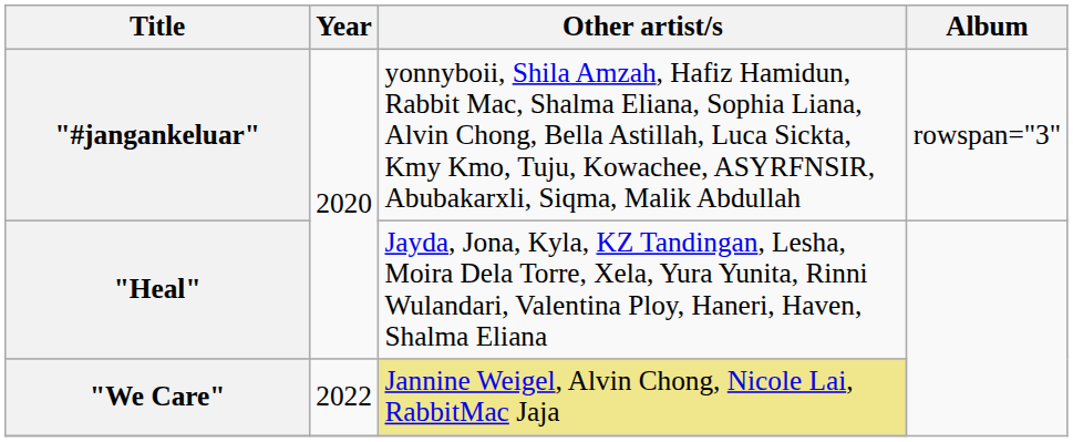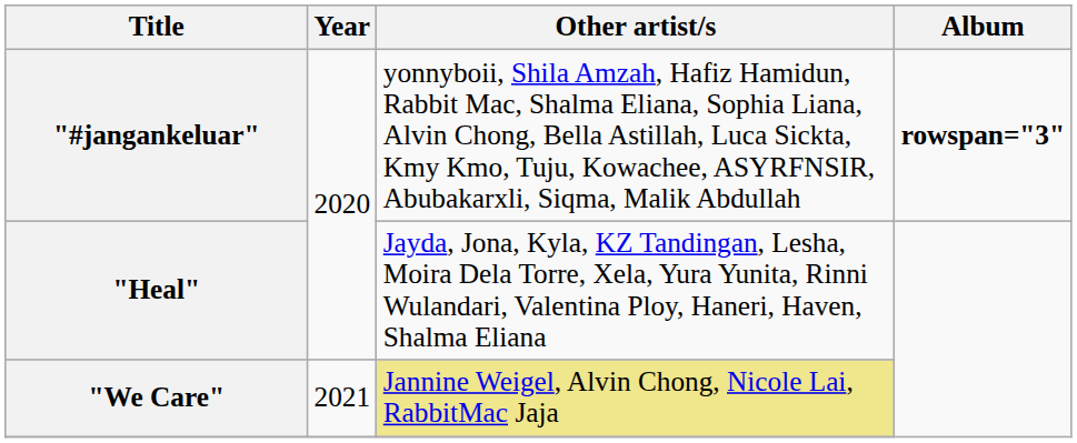"#jangankeluar" | Album: normal -> bold
"We Care" | Year: 2022 -> 2021
